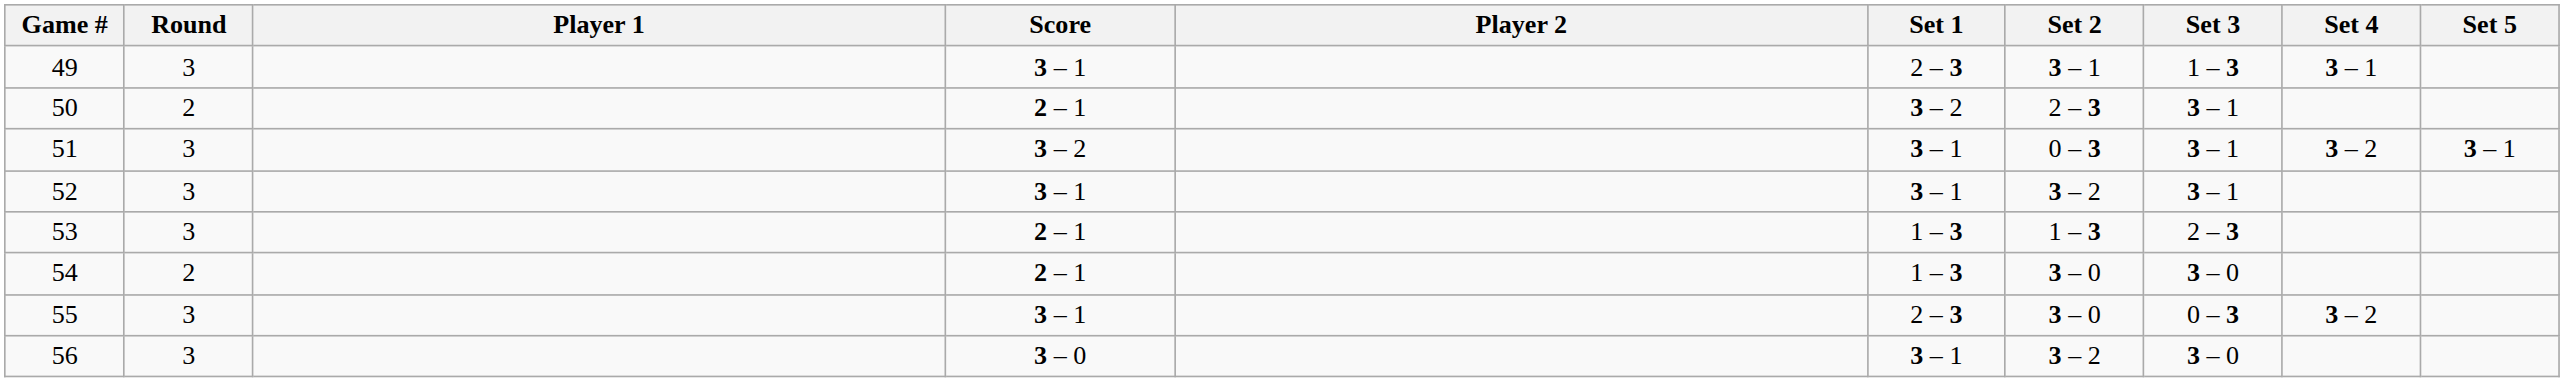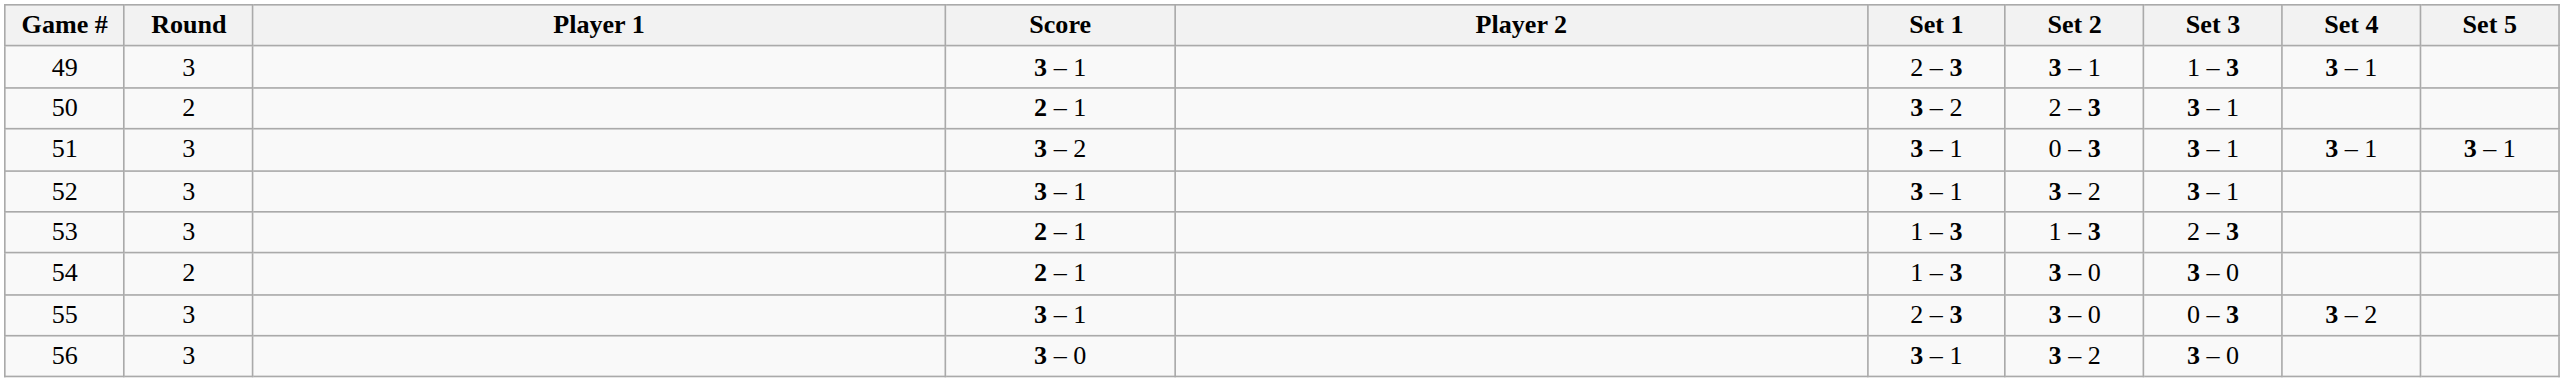51 | Set 4: 3 – 2 -> 3 – 1
